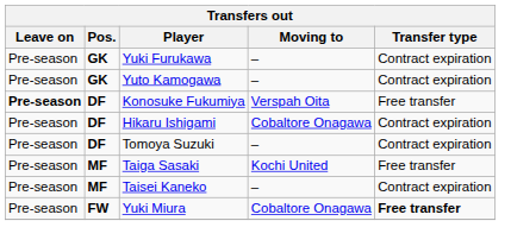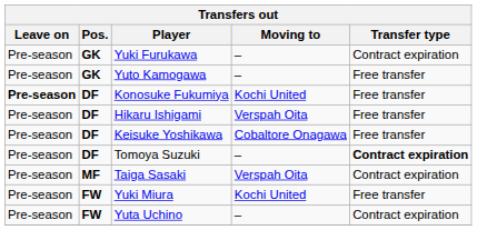Yuto Kamogawa | Transfer type: Contract expiration -> Free transfer
Konosuke Fukumiya | Moving to: Verspah Oita -> Kochi United
Hikaru Ishigami | Moving to: Cobaltore Onagawa -> Verspah Oita
Hikaru Ishigami | Transfer type: Contract expiration -> Free transfer
+ row: Pre-season | DF | Keisuke Yoshikawa | Cobaltore Onagawa | Free transfer
Tomoya Suzuki | Transfer type: normal -> bold
Taiga Sasaki | Moving to: Kochi United -> Verspah Oita
Taiga Sasaki | Transfer type: Free transfer -> Contract expiration
- row: Pre-season | MF | Taisei Kaneko | – | Contract expiration
Yuki Miura | Moving to: Cobaltore Onagawa -> Kochi United
Yuki Miura | Transfer type: bold -> normal
+ row: Pre-season | FW | Yuta Uchino | – | Contract expiration
